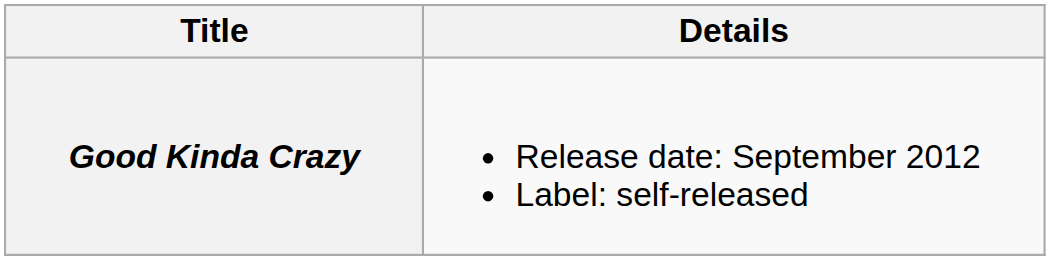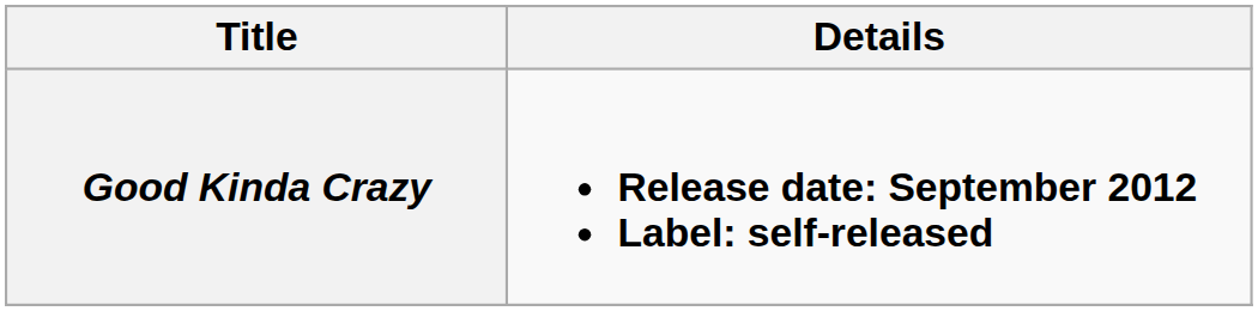Good Kinda Crazy | Details: normal -> bold
